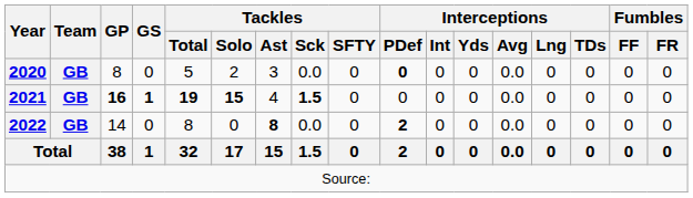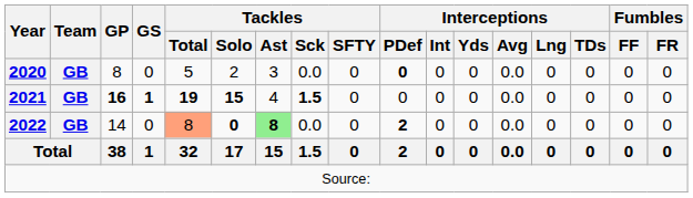2022 | Tackles / Total: no background -> lightsalmon background
2022 | Tackles / Solo: normal -> bold
2022 | Tackles / Ast: no background -> lightgreen background
